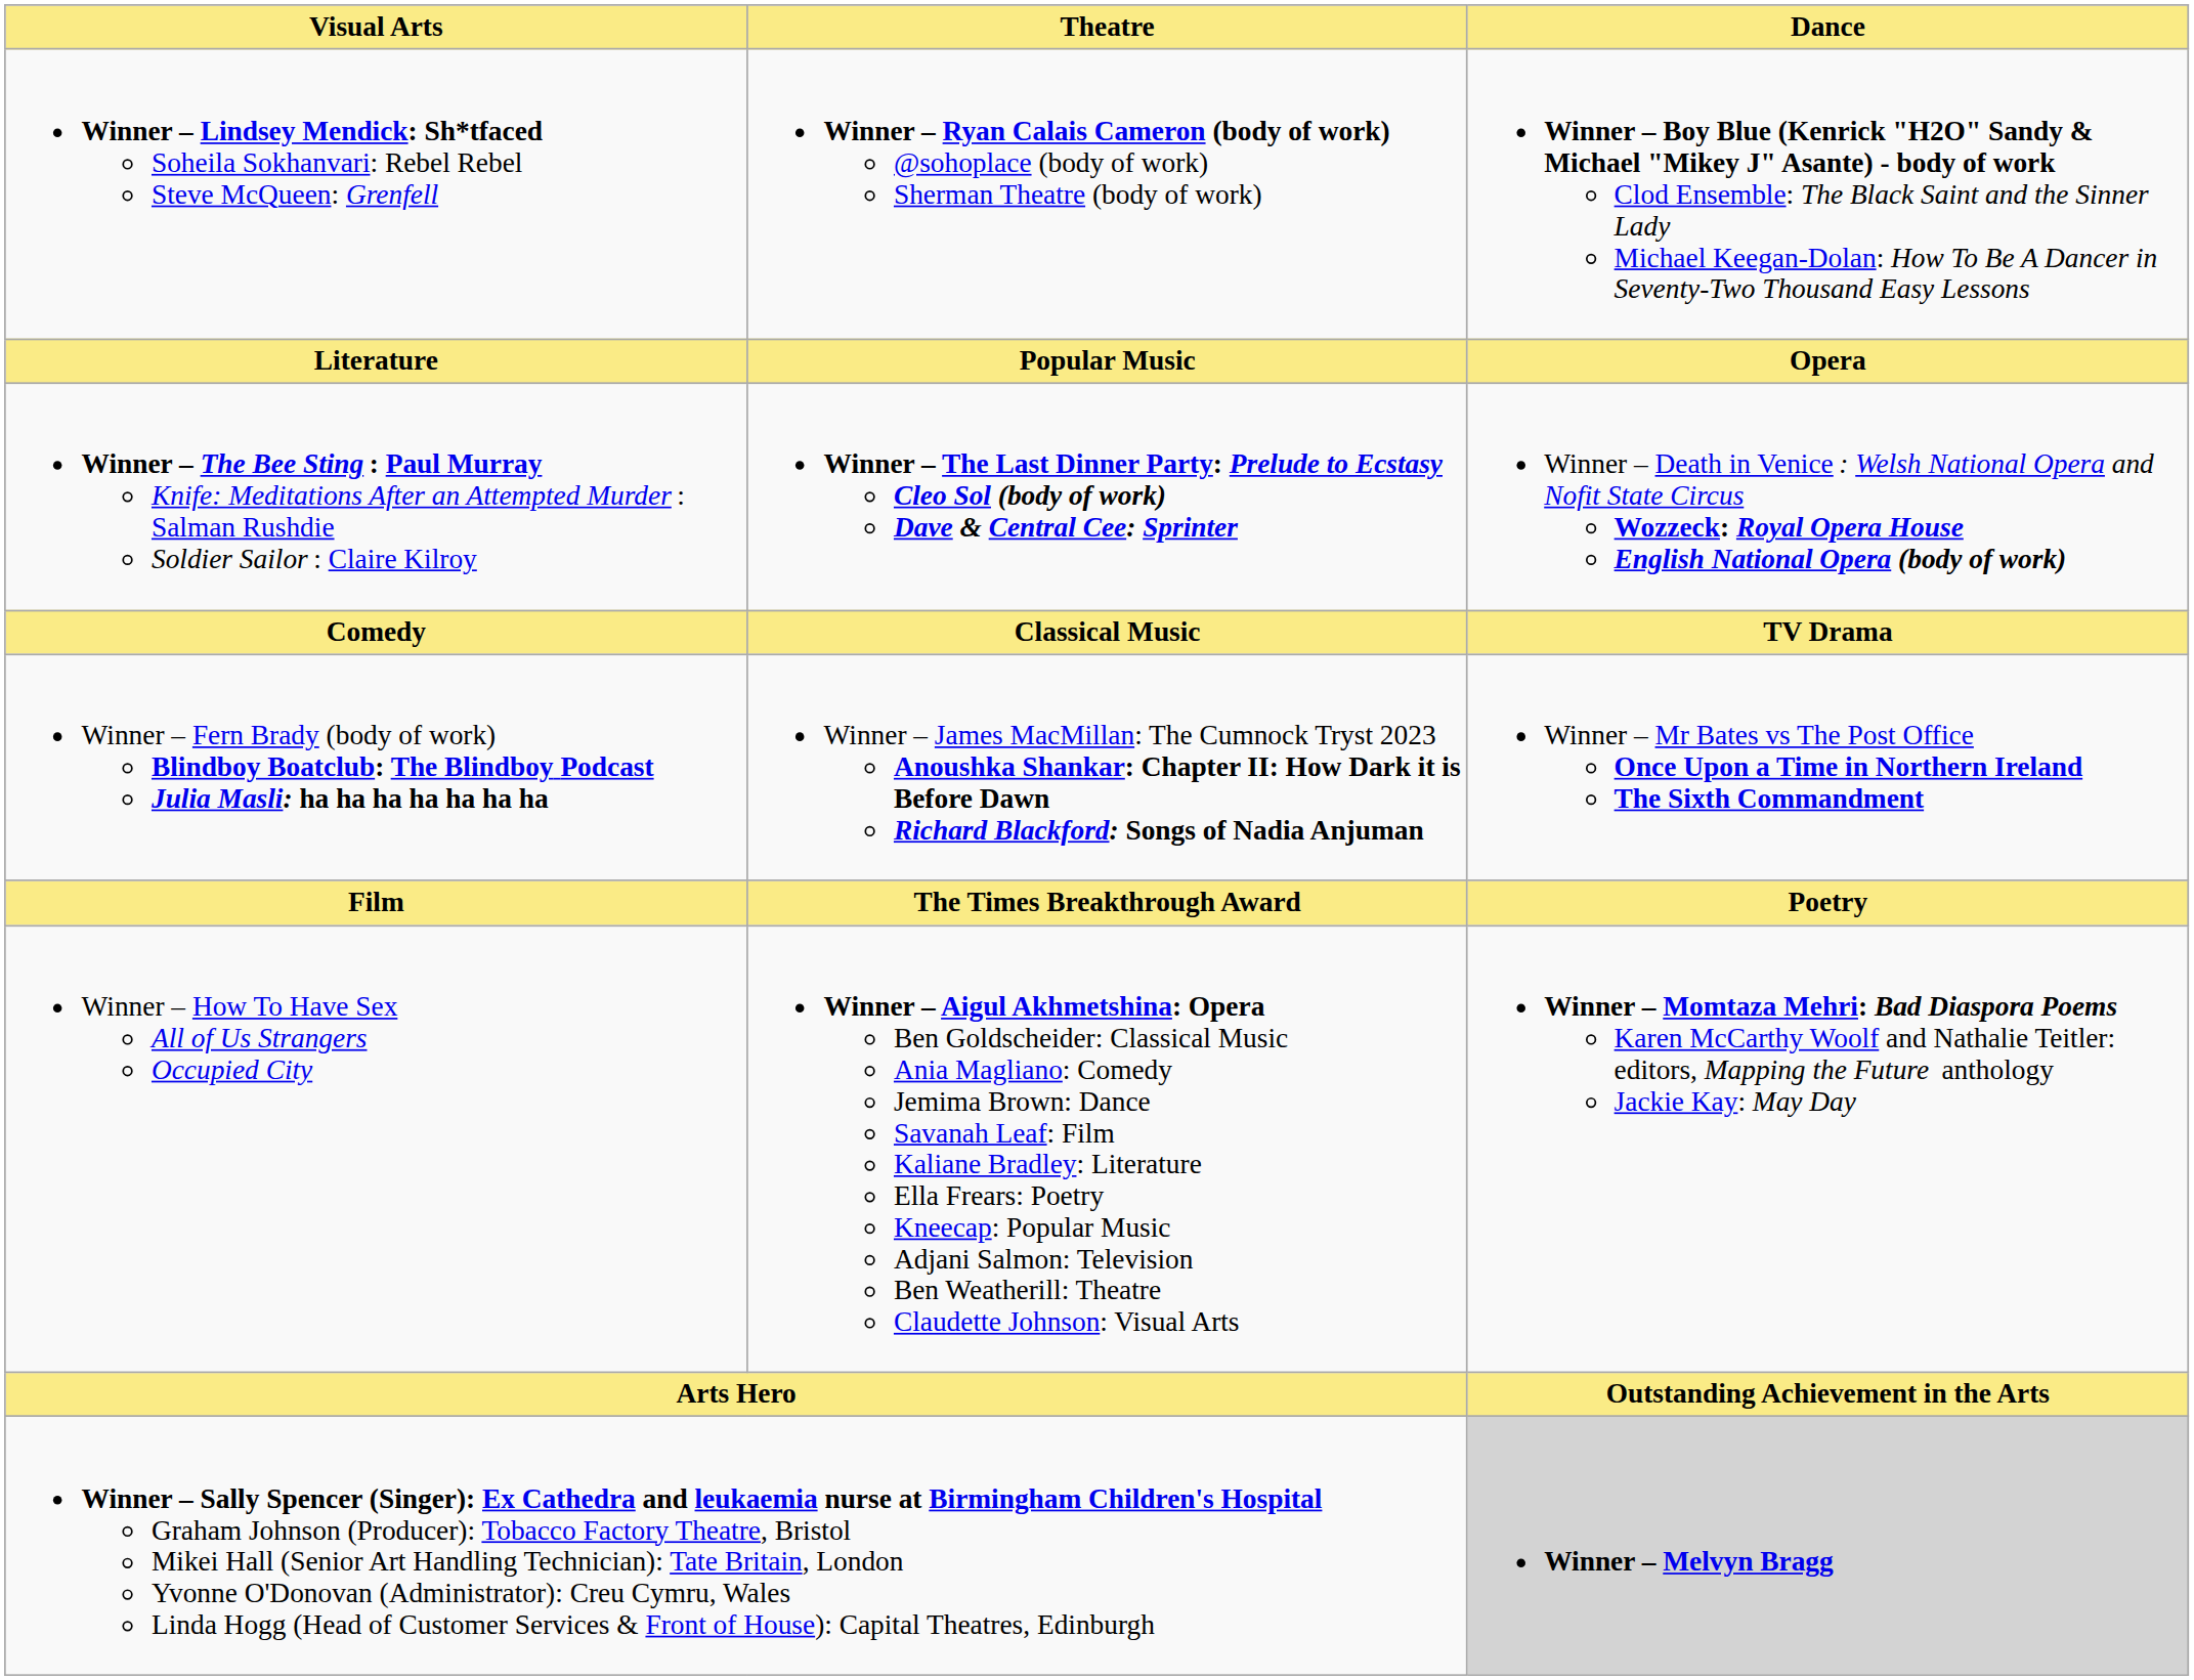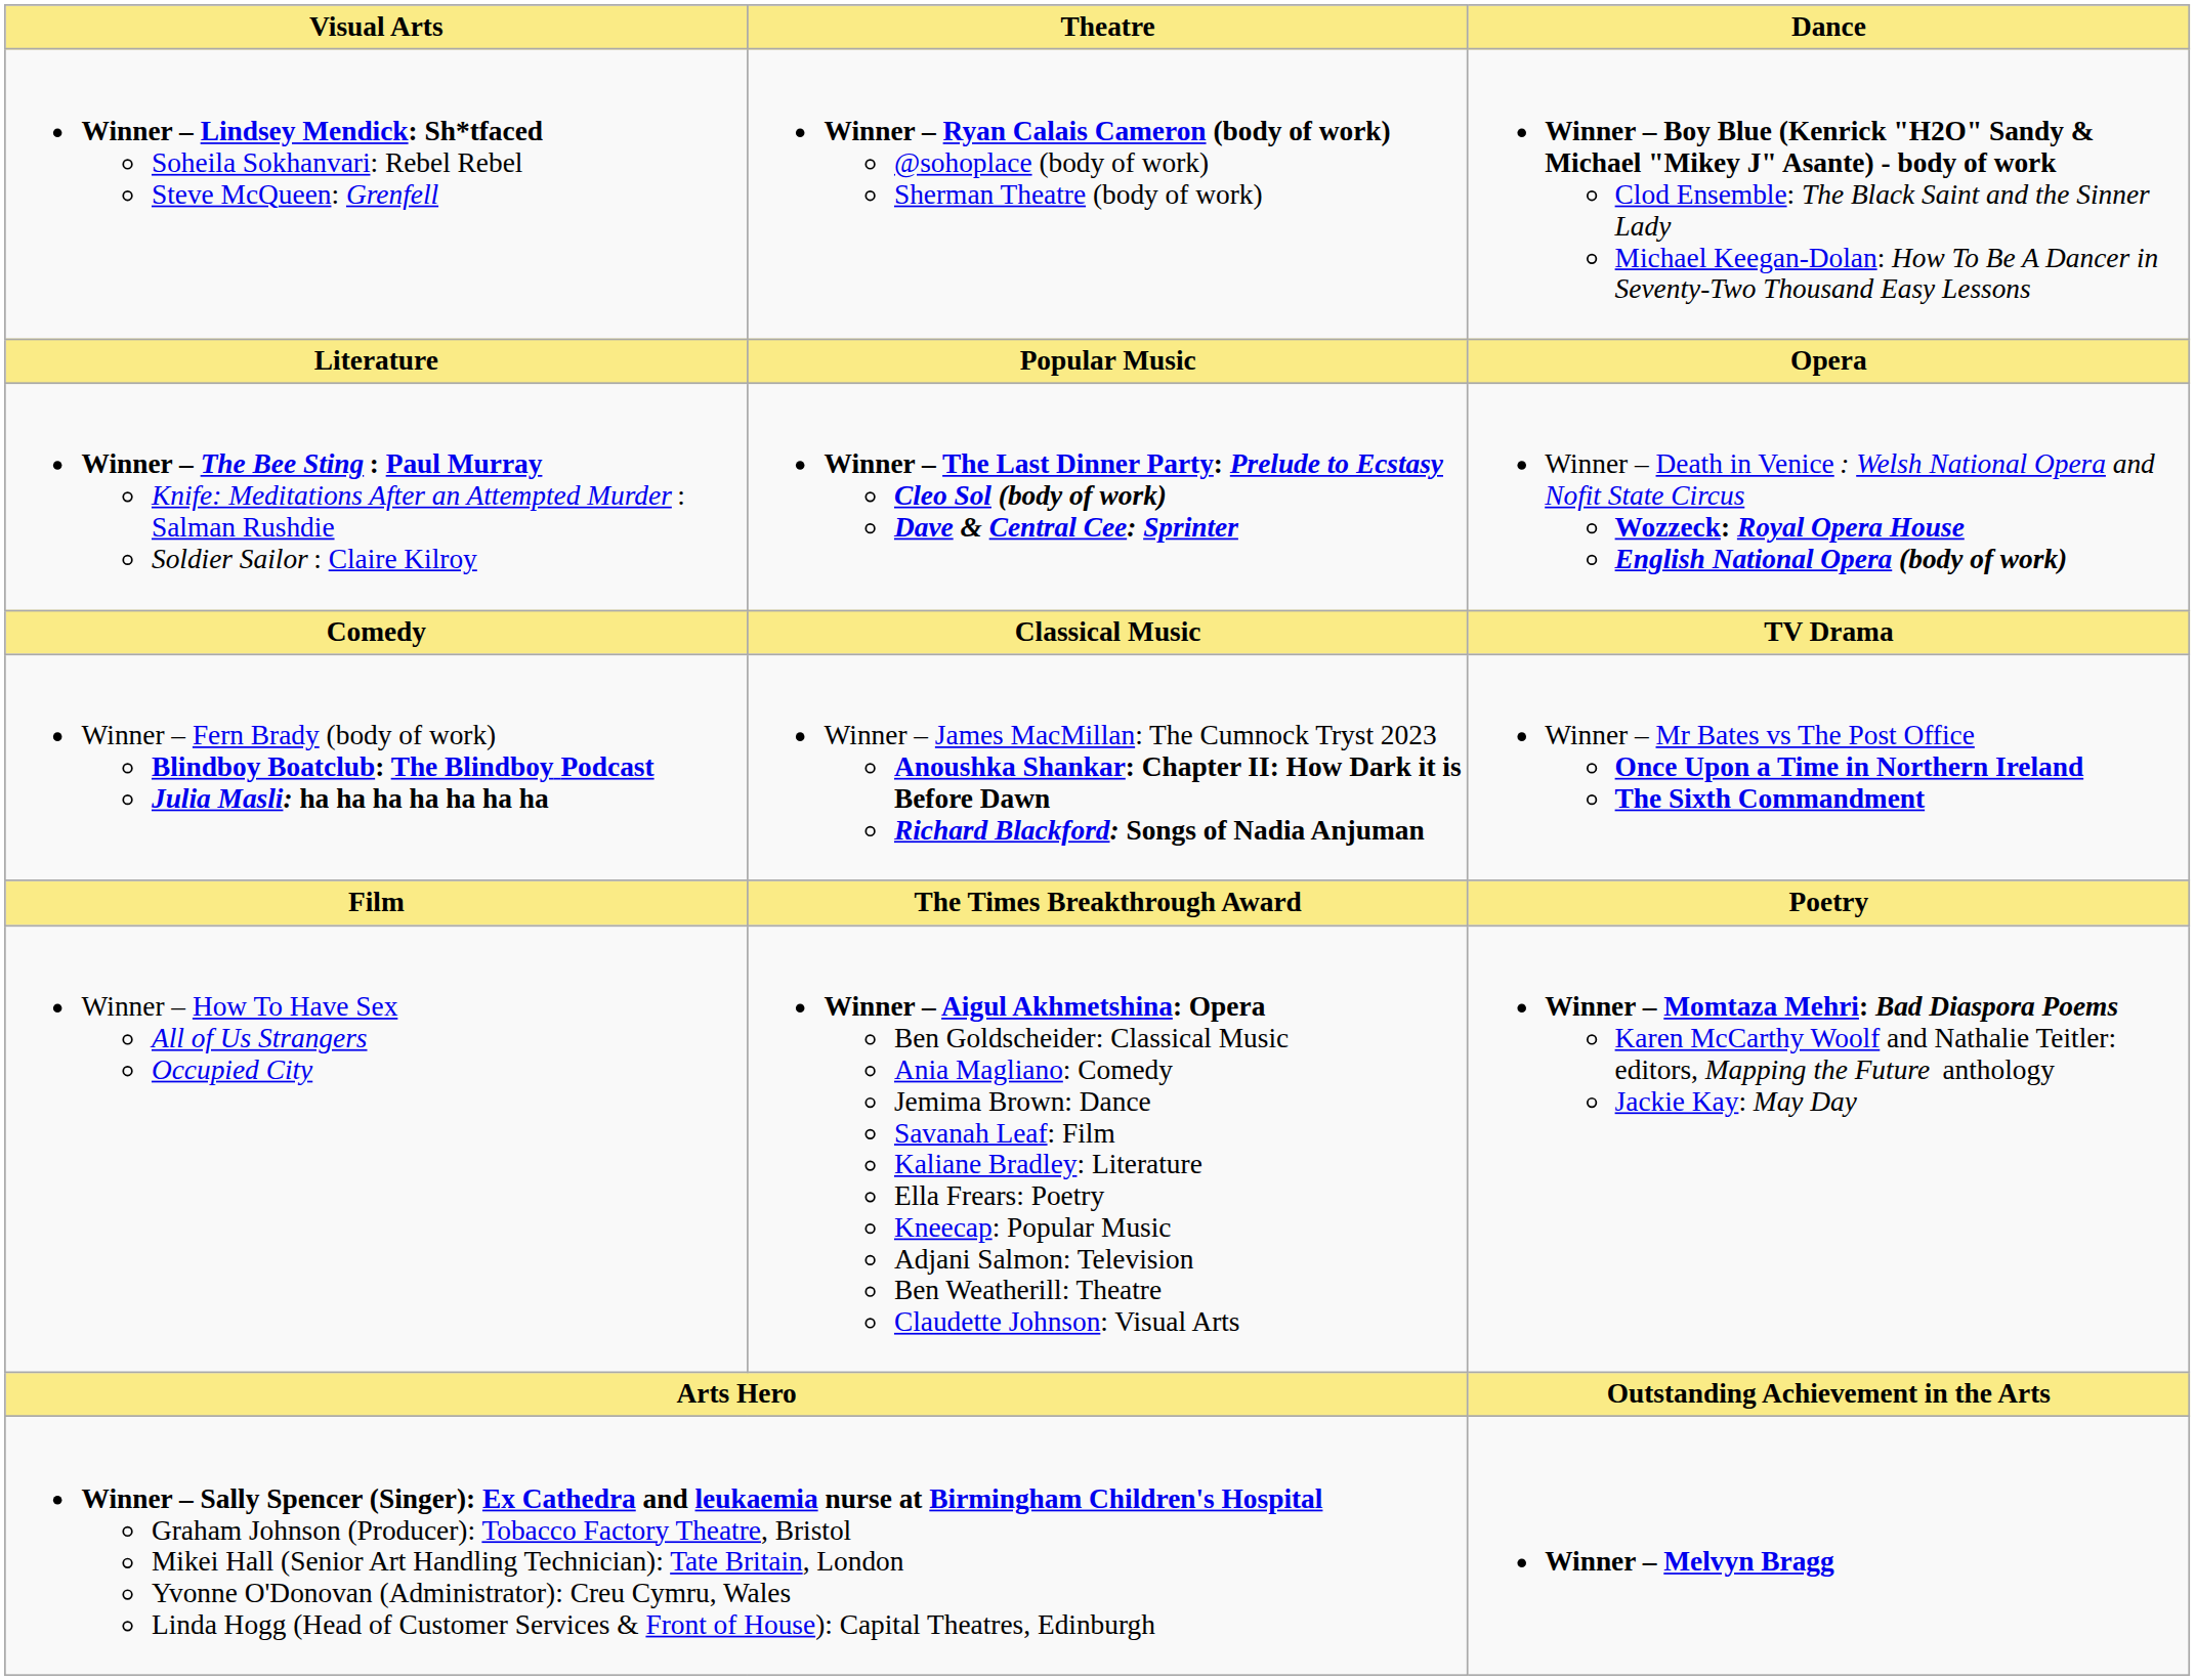row 10 | Dance: lightgrey background -> no background
